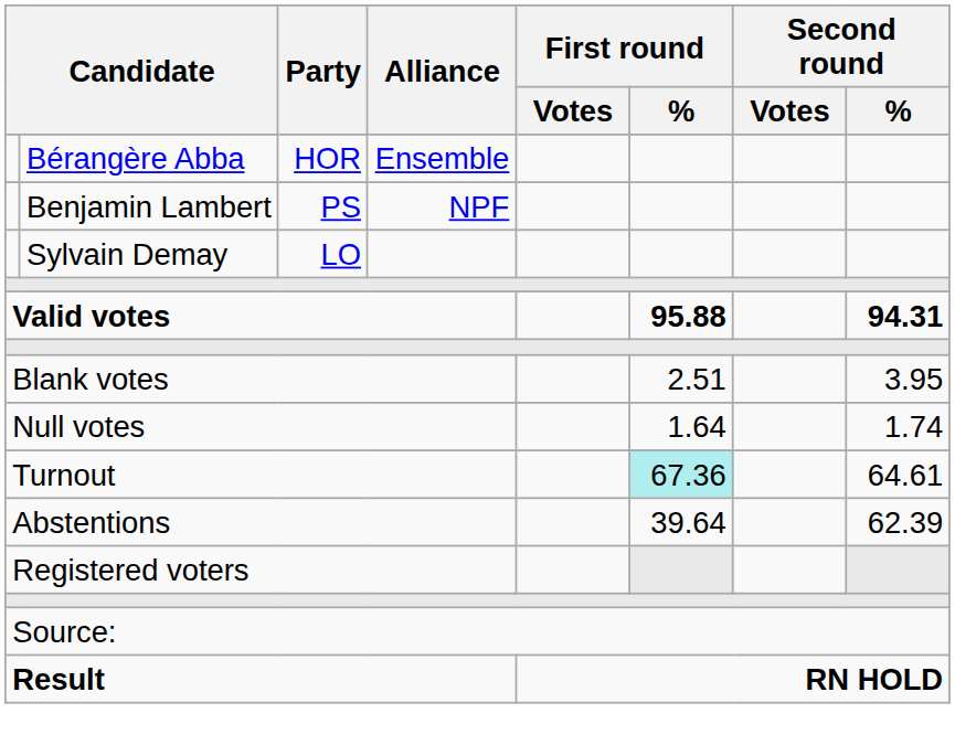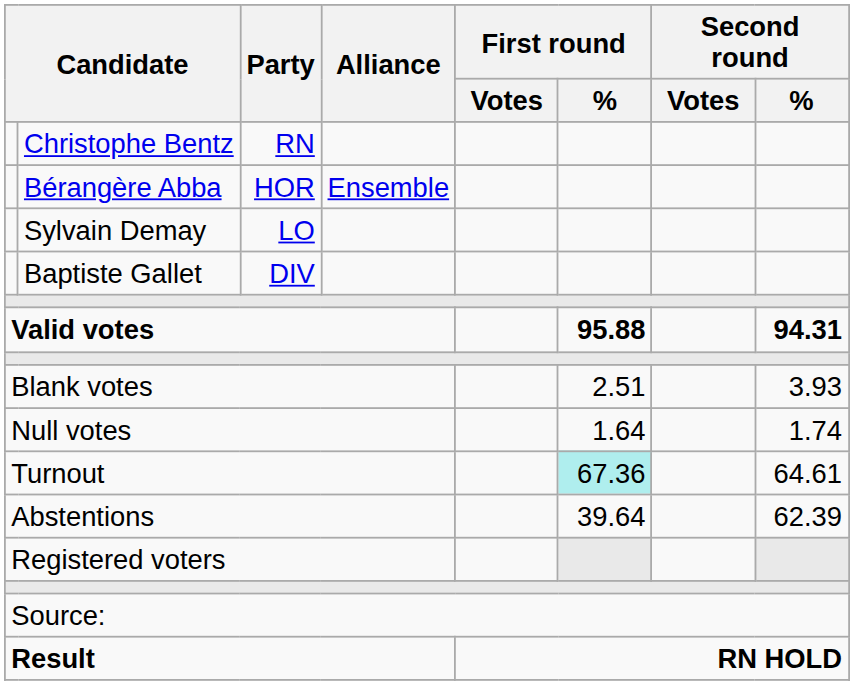+ row: Christophe Bentz | RN
- row: Benjamin Lambert | PS | NPF
+ row: Baptiste Gallet | DIV
Blank votes | Second round / %: 3.95 -> 3.93
